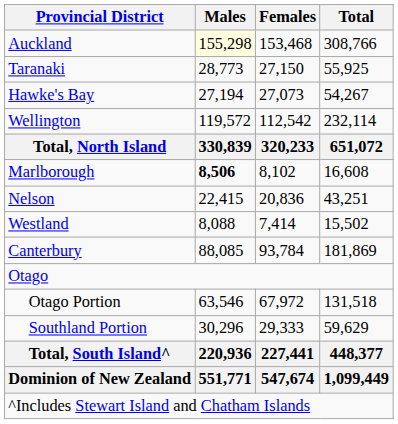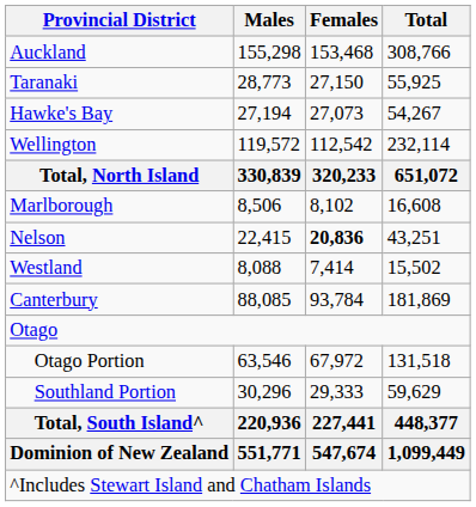Auckland | Males: lightyellow background -> no background
Marlborough | Males: bold -> normal
Nelson | Females: normal -> bold
